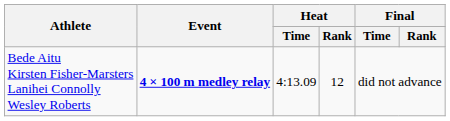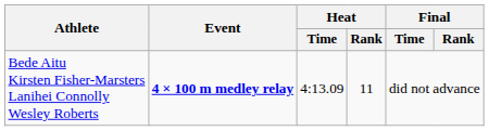row 3 | Heat / Rank: 12 -> 11
